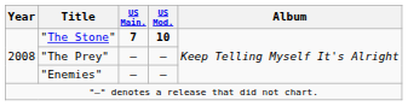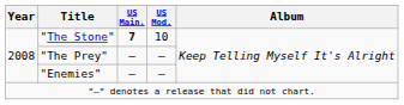"The Stone" | US Mod.: bold -> normal
